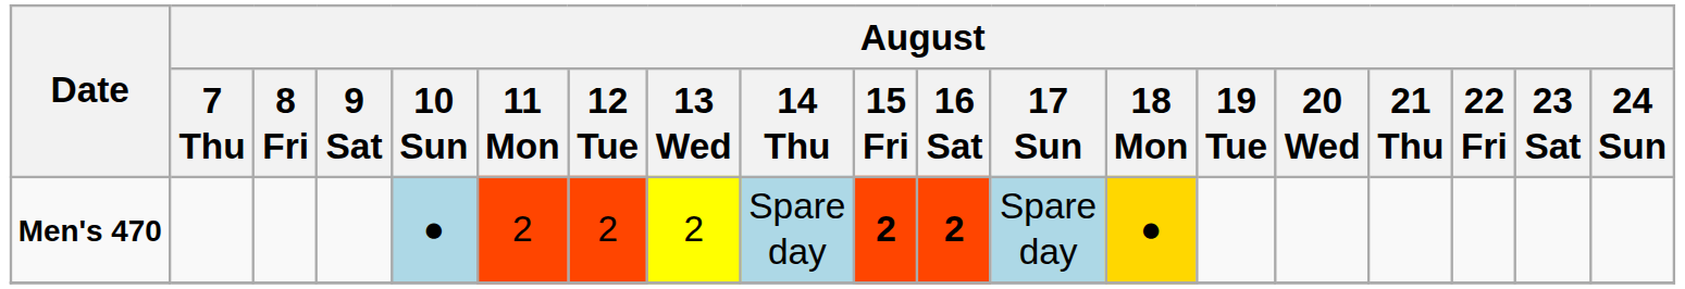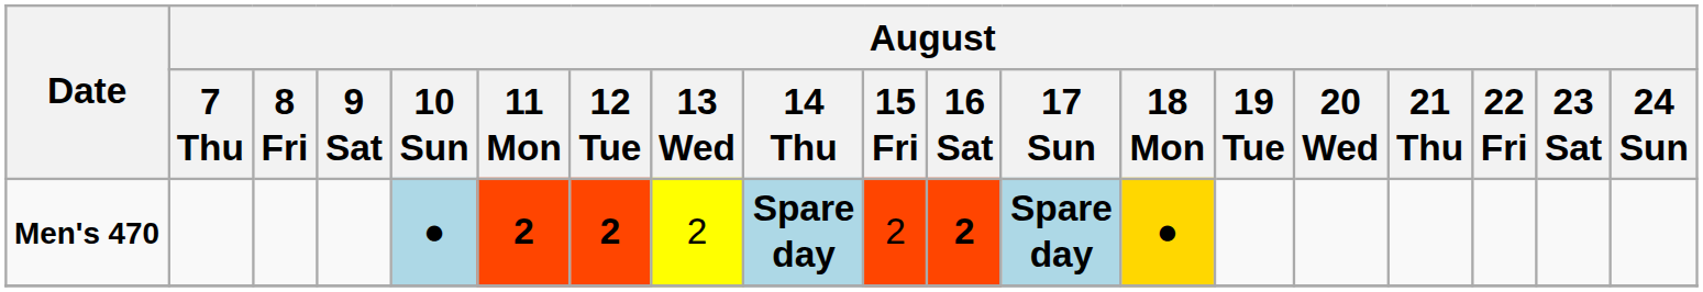Men's 470 | August / 11 Mon: normal -> bold
Men's 470 | August / 12 Tue: normal -> bold
Men's 470 | August / 14 Thu: normal -> bold
Men's 470 | August / 15 Fri: bold -> normal
Men's 470 | August / 17 Sun: normal -> bold
